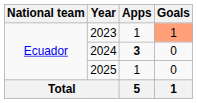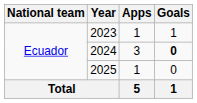2023 | Goals: lightsalmon background -> no background
2024 | Apps: bold -> normal
2024 | Goals: normal -> bold
